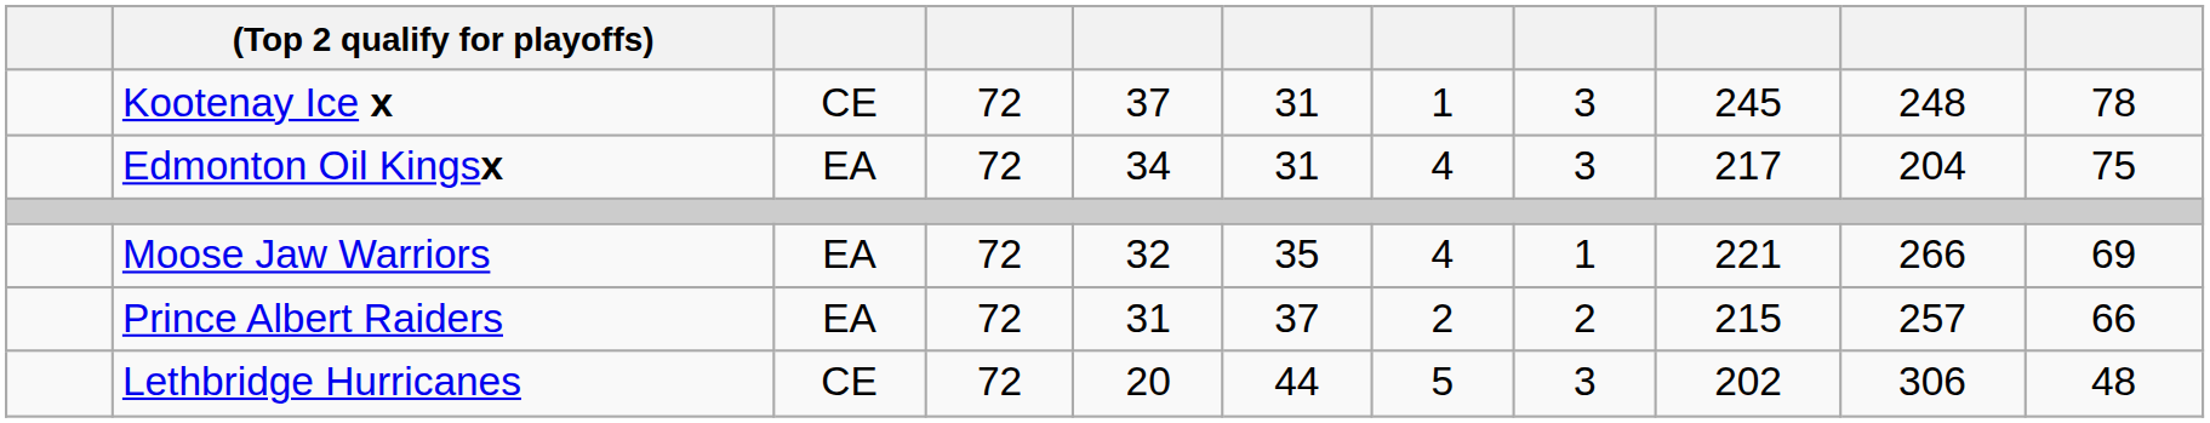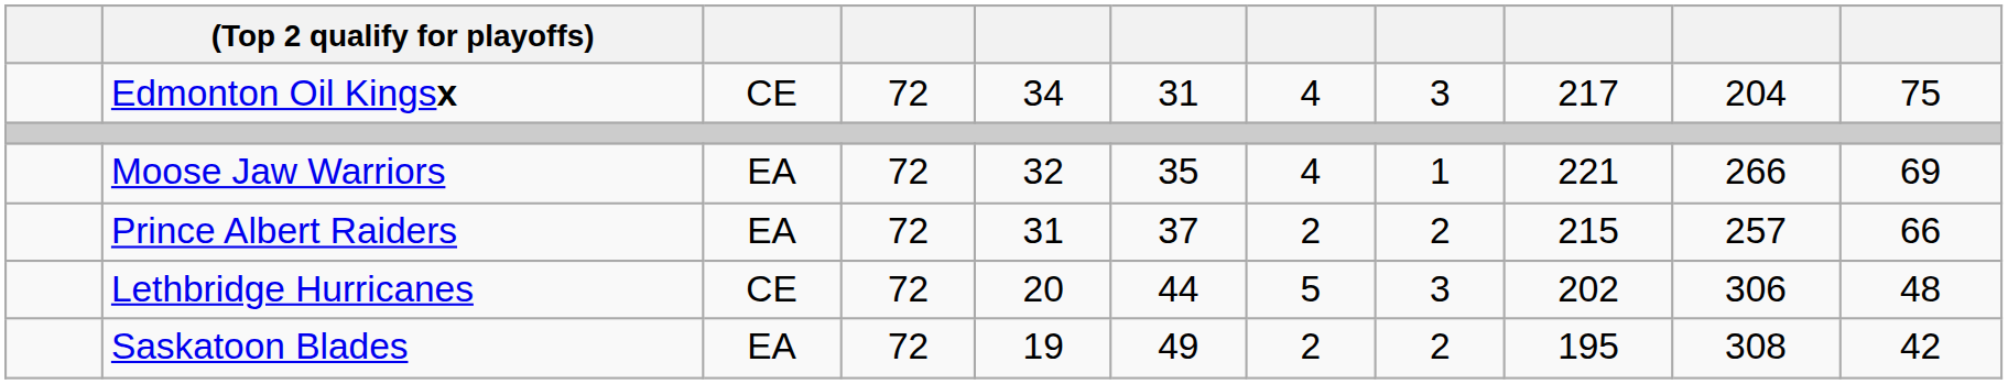- row: Kootenay Ice x | CE | 72 | 37 | 31 | 1 | 3 | 245 | 248 | 78
Edmonton Oil Kingsx | column 3: EA -> CE
+ row: Saskatoon Blades | EA | 72 | 19 | 49 | 2 | 2 | 195 | 308 | 42
